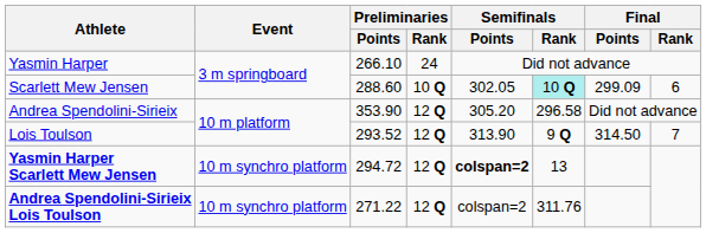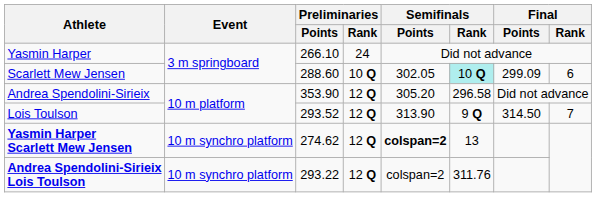Yasmin Harper Scarlett Mew Jensen | Preliminaries / Points: 294.72 -> 274.62
Andrea Spendolini-Sirieix Lois Toulson | Preliminaries / Points: 271.22 -> 293.22
